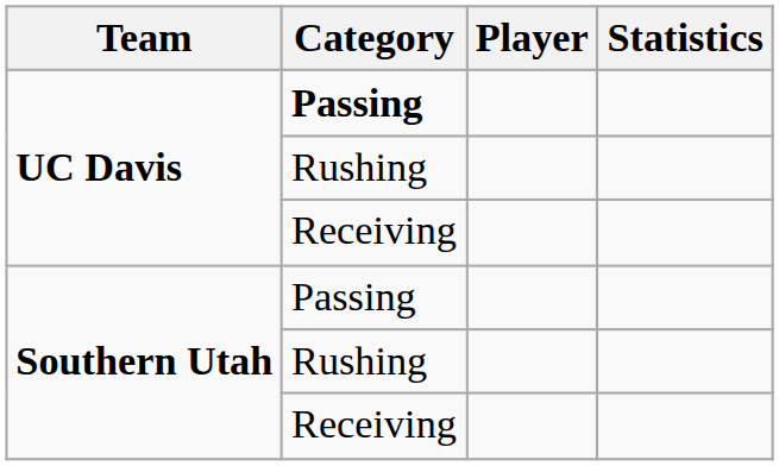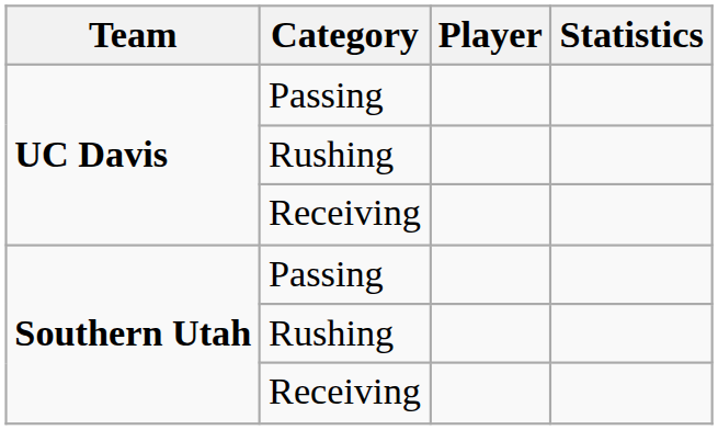UC Davis / Passing | Category: bold -> normal
